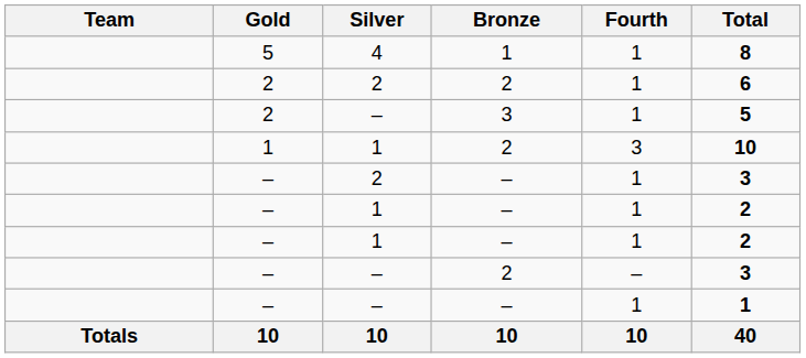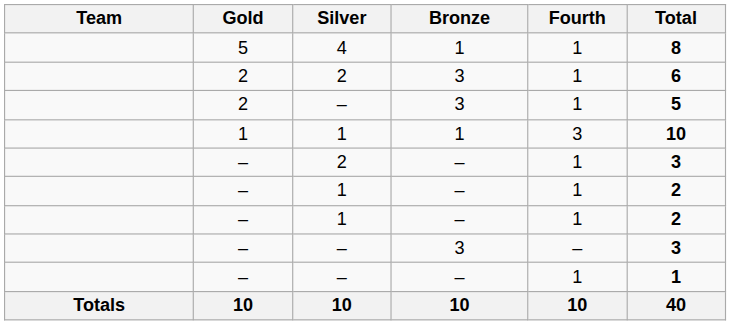row 3 | Bronze: 2 -> 3
row 5 | Bronze: 2 -> 1
row 9 | Bronze: 2 -> 3
